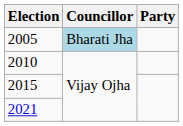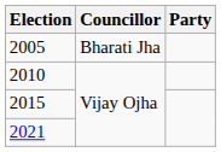2005 | Councillor: lightblue background -> no background
